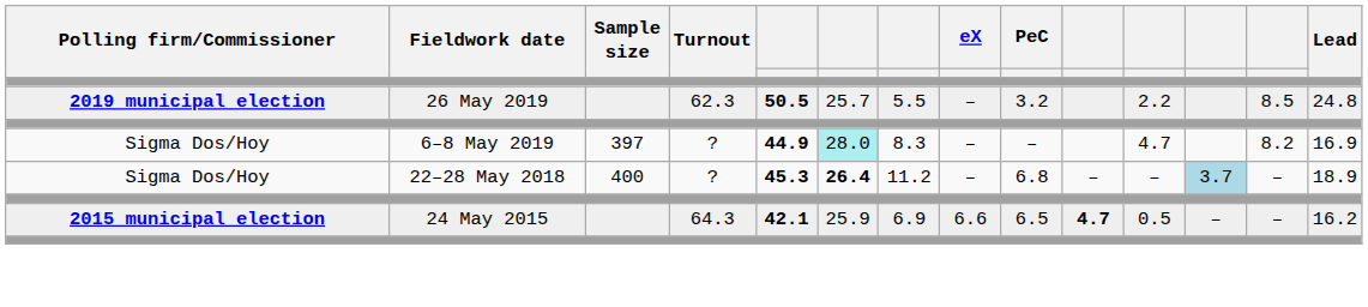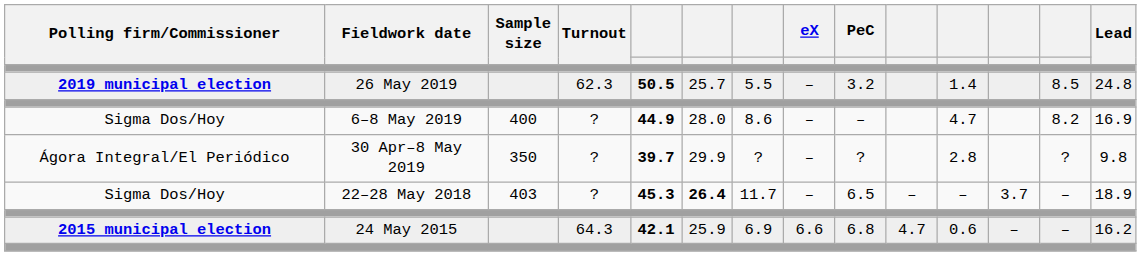26 May 2019 | column 11: 2.2 -> 1.4
6–8 May 2019 | Sample size: 397 -> 400
6–8 May 2019 | column 6: paleturquoise background -> no background
6–8 May 2019 | column 7: 8.3 -> 8.6
+ row: Ágora Integral/El Periódico | 30 Apr–8 May 2019 | 350 | ? | 39.7 | 29.9 | ? | – | ? | 2.8 | ? | 9.8
22–28 May 2018 | Sample size: 400 -> 403
22–28 May 2018 | column 7: 11.2 -> 11.7
22–28 May 2018 | PeC: 6.8 -> 6.5
22–28 May 2018 | column 12: lightblue background -> no background
24 May 2015 | PeC: 6.5 -> 6.8
24 May 2015 | column 10: bold -> normal
24 May 2015 | column 11: 0.5 -> 0.6
